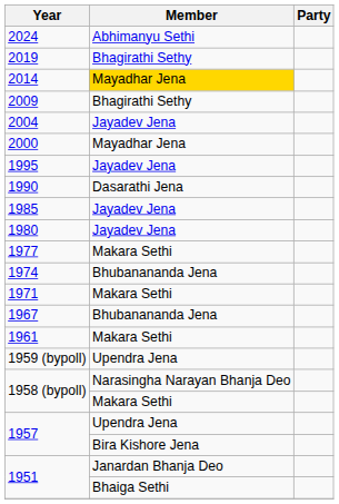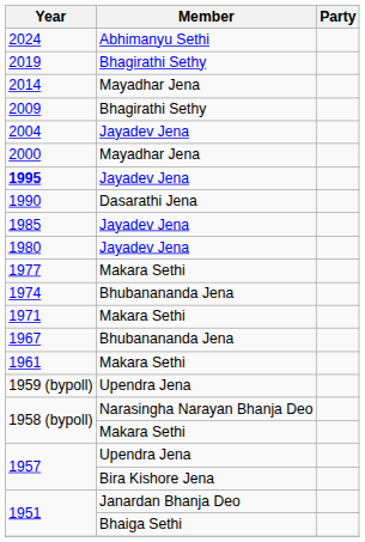2014 | Member: gold background -> no background
1995 | Year: normal -> bold
